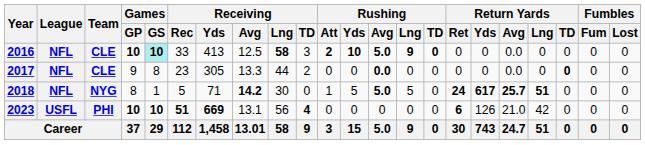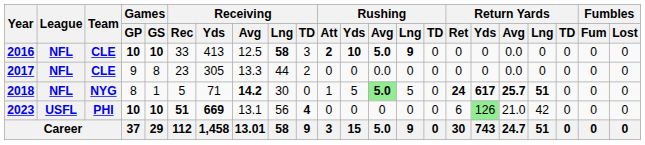2016 | Games / GS: paleturquoise background -> no background
2016 | Rushing / TD: bold -> normal
2017 | Rushing / Avg: bold -> normal
2017 | Return Yards / TD: bold -> normal
2018 | Rushing / Avg: no background -> lightgreen background
2023 | Return Yards / Ret: bold -> normal
2023 | Return Yards / Yds: no background -> lightgreen background
